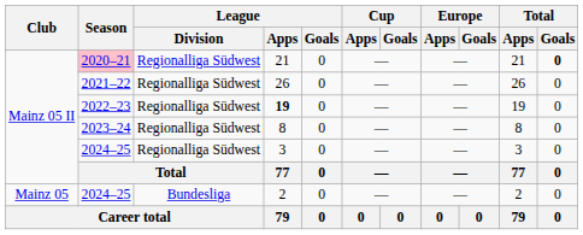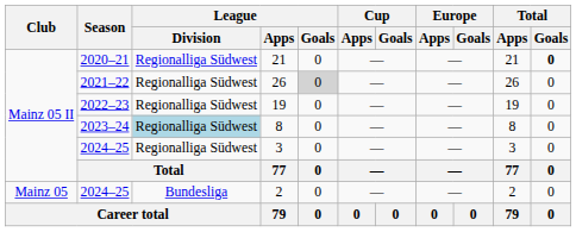row 3 | Season: pink background -> no background
row 4 | League / Goals: no background -> lightgrey background
row 5 | League / Apps: bold -> normal
row 6 | League / Division: no background -> lightblue background
